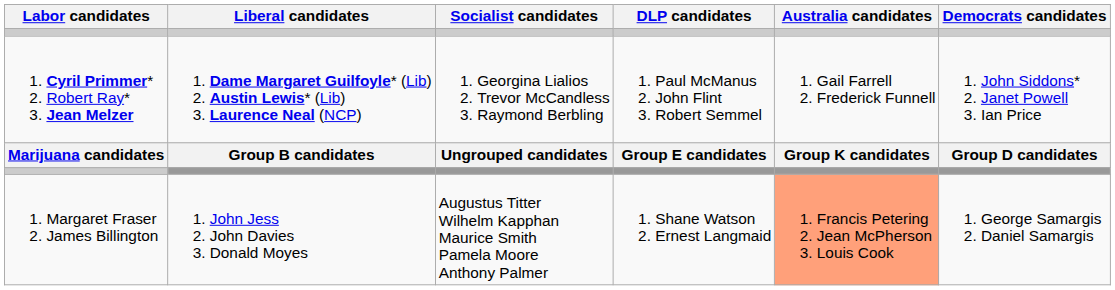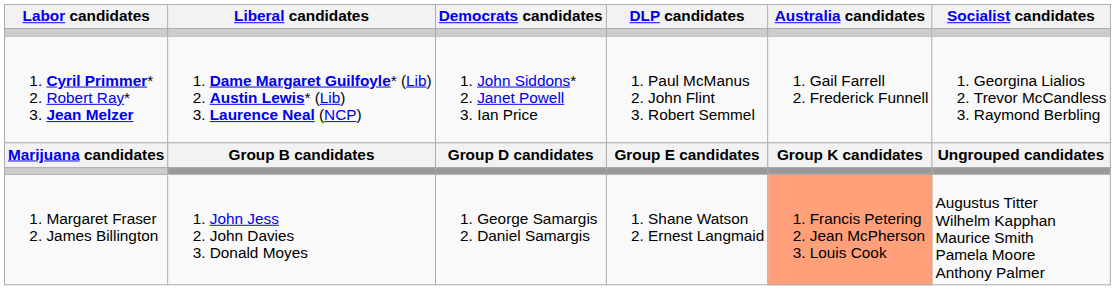columns swapped: Democrats candidates <-> Socialist candidates
